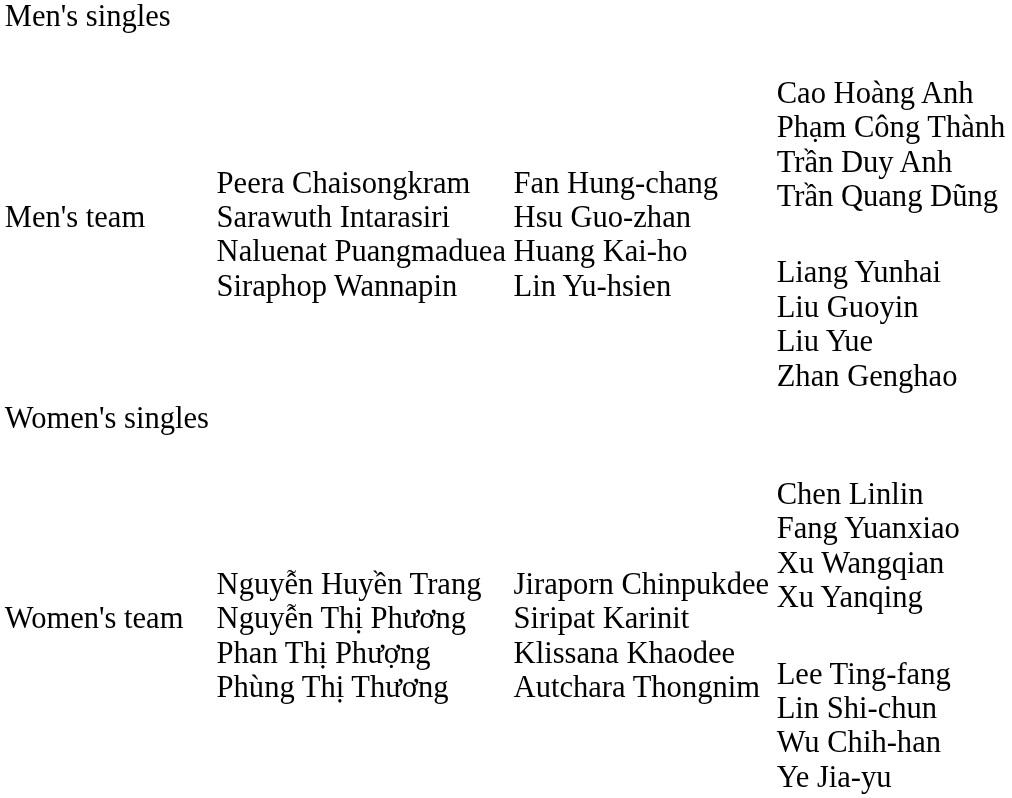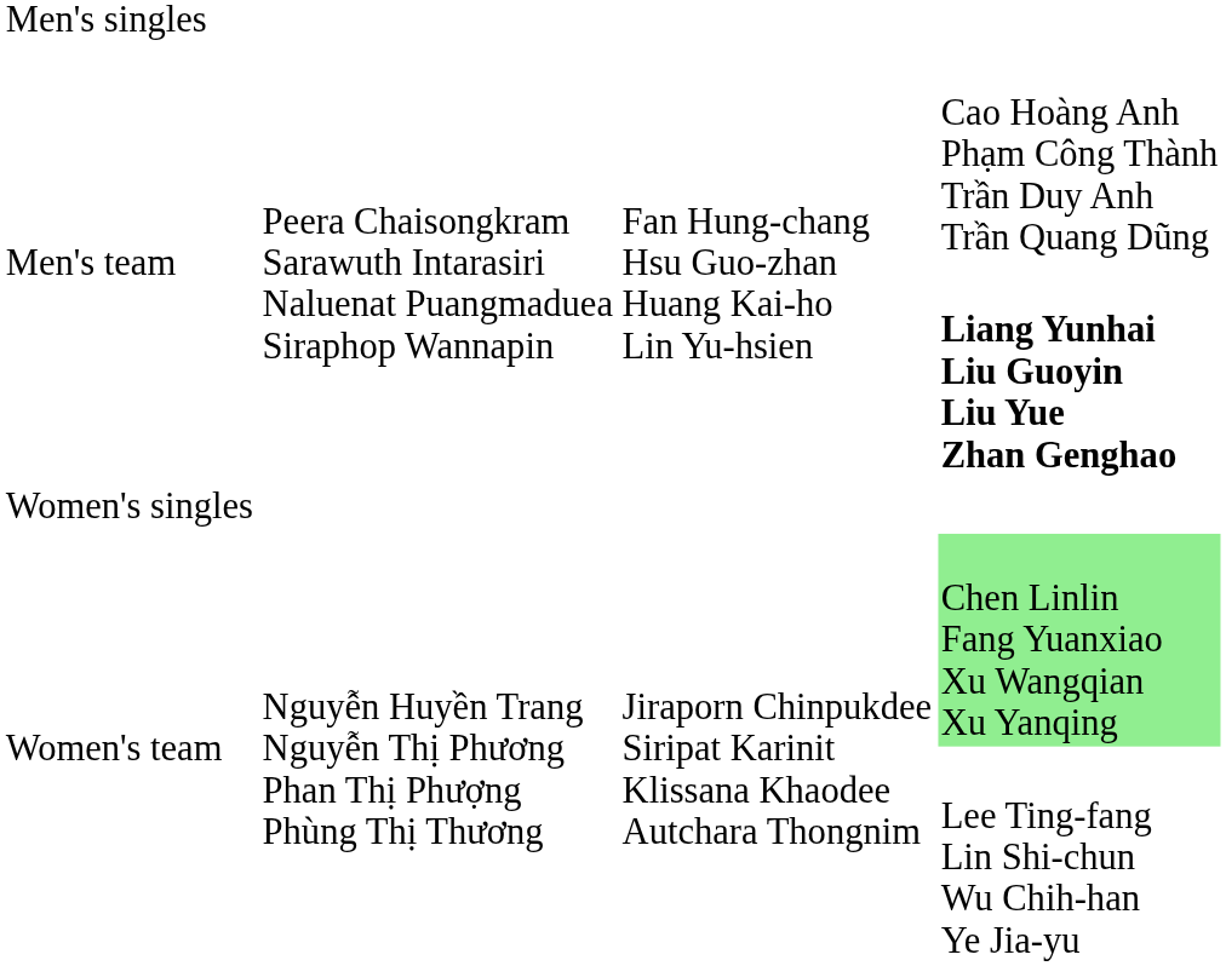Liang Yunhai Liu Guoyin Liu Yue Zhan Genghao | column 4: normal -> bold
Chen Linlin Fang Yuanxiao Xu Wangqian Xu Yanqing | column 4: no background -> lightgreen background
